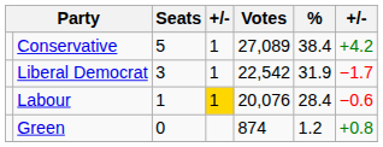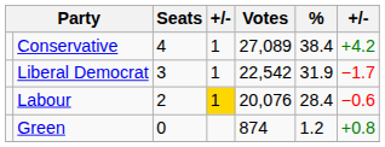Conservative | Seats: 5 -> 4
Labour | Seats: 1 -> 2
